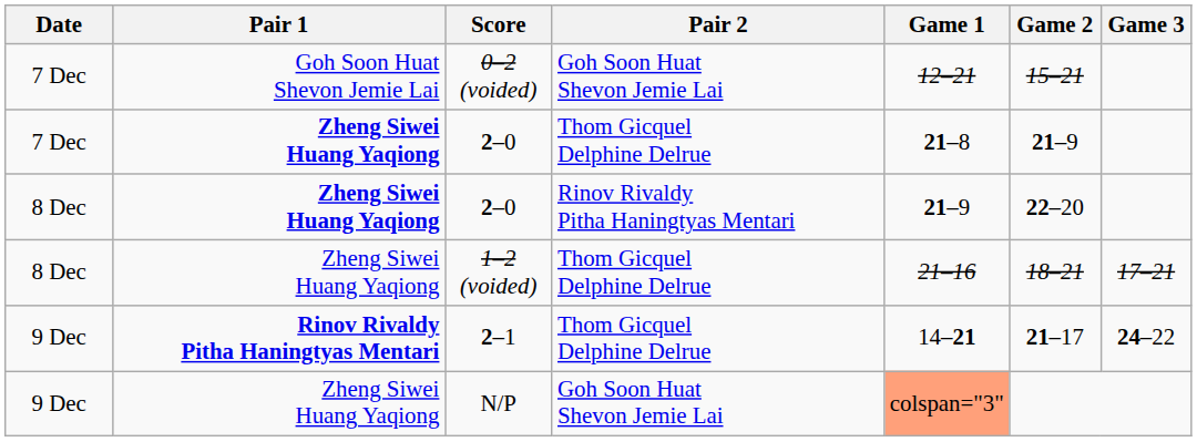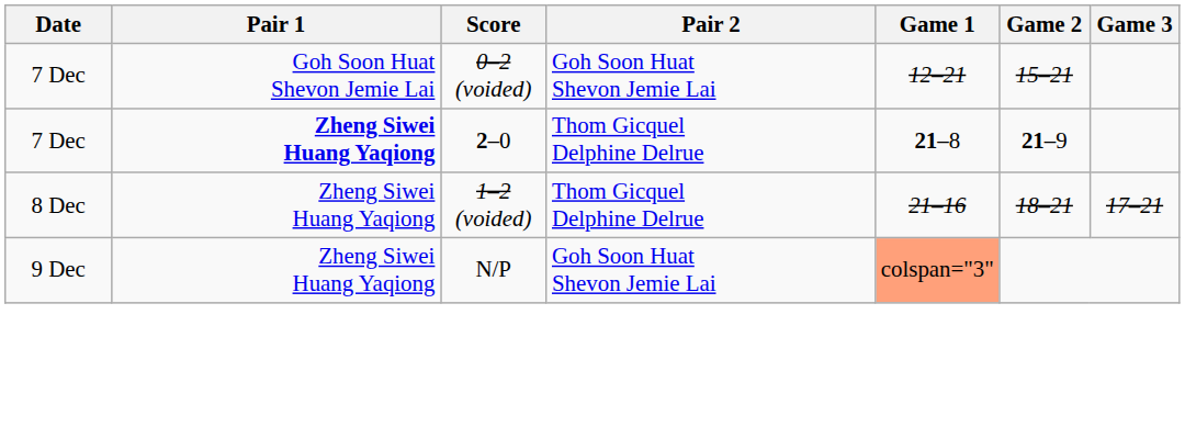- row: 8 Dec | Zheng Siwei Huang Yaqiong | 2–0 | Rinov Rivaldy Pitha Haningtyas Mentari | 21–9 | 22–20
- row: 9 Dec | Rinov Rivaldy Pitha Haningtyas Mentari | 2–1 | Thom Gicquel Delphine Delrue | 14–21 | 21–17 | 24–22
